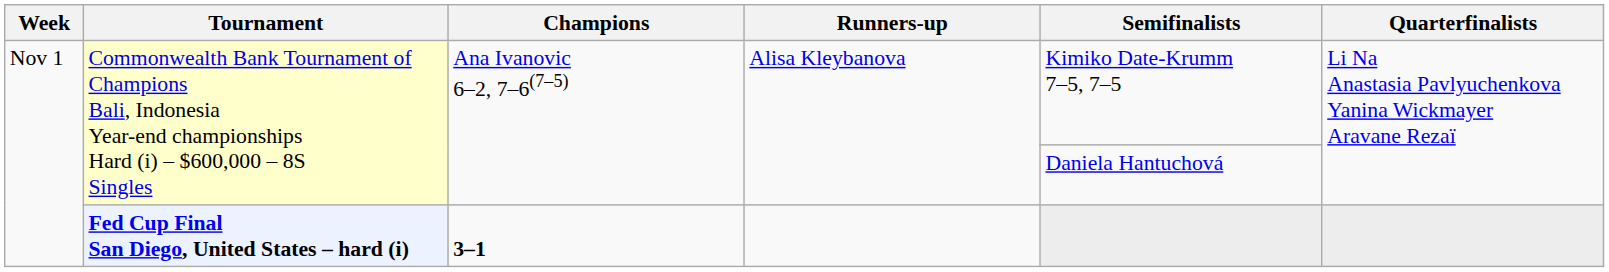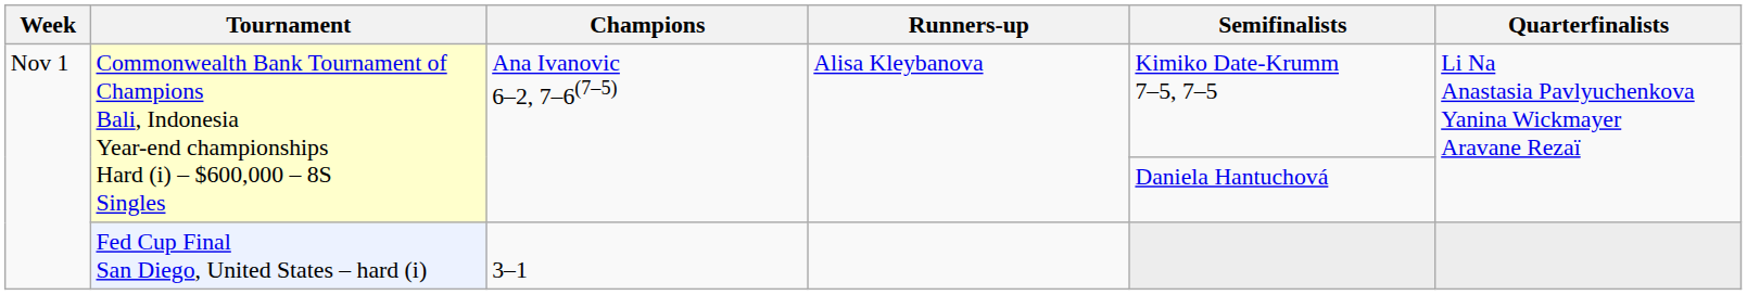Fed Cup Final San Diego, United States – hard (i) | Tournament: bold -> normal
Fed Cup Final San Diego, United States – hard (i) | Champions: bold -> normal
